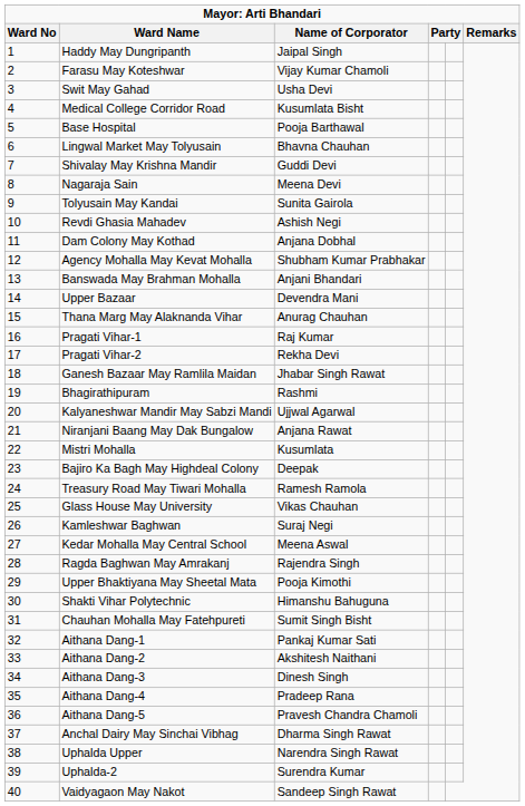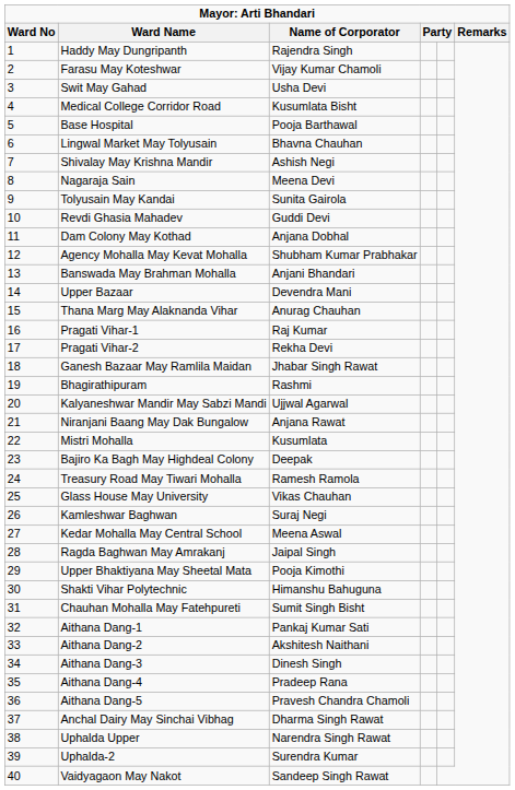Haddy May Dungripanth | column 3: Jaipal Singh -> Rajendra Singh
Shivalay May Krishna Mandir | column 3: Guddi Devi -> Ashish Negi
Revdi Ghasia Mahadev | column 3: Ashish Negi -> Guddi Devi
Ragda Baghwan May Amrakanj | column 3: Rajendra Singh -> Jaipal Singh
